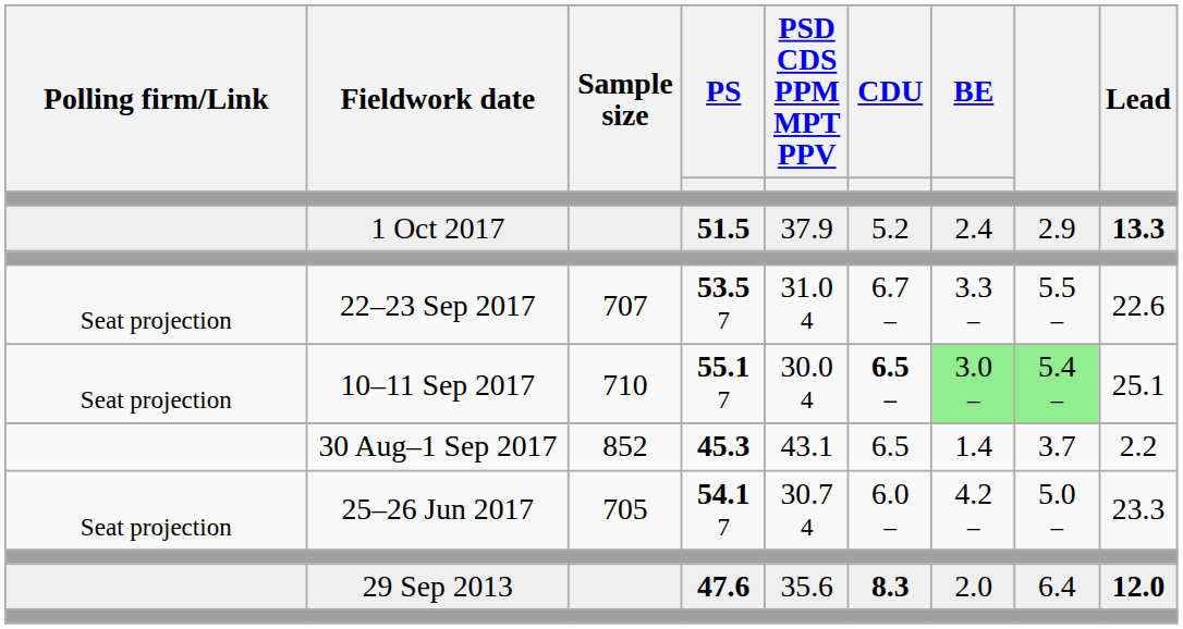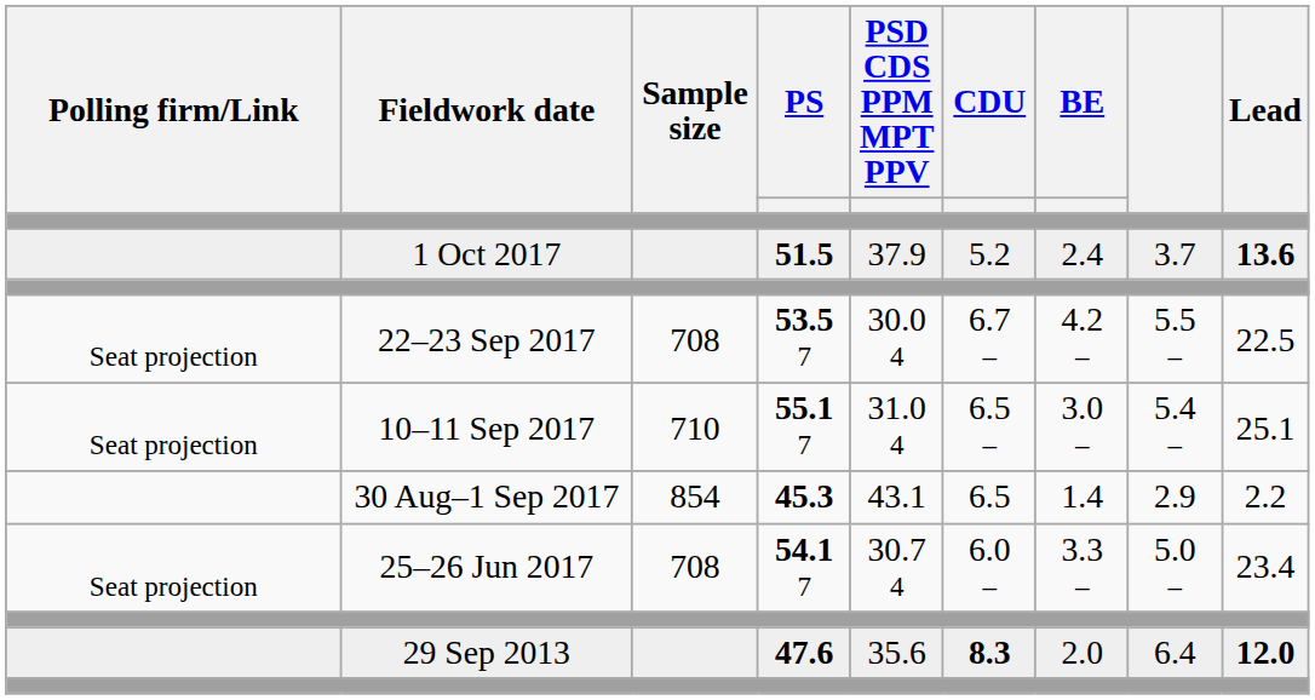1 Oct 2017 | column 8: 2.9 -> 3.7
1 Oct 2017 | Lead: 13.3 -> 13.6
22–23 Sep 2017 | Sample size: 707 -> 708
22–23 Sep 2017 | PSD CDS PPM MPT PPV: 31.0 4 -> 30.0 4
22–23 Sep 2017 | BE: 3.3 – -> 4.2 –
22–23 Sep 2017 | Lead: 22.6 -> 22.5
10–11 Sep 2017 | PSD CDS PPM MPT PPV: 30.0 4 -> 31.0 4
10–11 Sep 2017 | CDU: bold -> normal
10–11 Sep 2017 | BE: lightgreen background -> no background
10–11 Sep 2017 | column 8: lightgreen background -> no background
30 Aug–1 Sep 2017 | Sample size: 852 -> 854
30 Aug–1 Sep 2017 | column 8: 3.7 -> 2.9
25–26 Jun 2017 | Sample size: 705 -> 708
25–26 Jun 2017 | BE: 4.2 – -> 3.3 –
25–26 Jun 2017 | Lead: 23.3 -> 23.4
